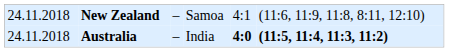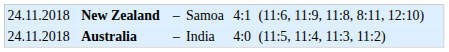Australia | column 5: bold -> normal
Australia | column 6: bold -> normal
